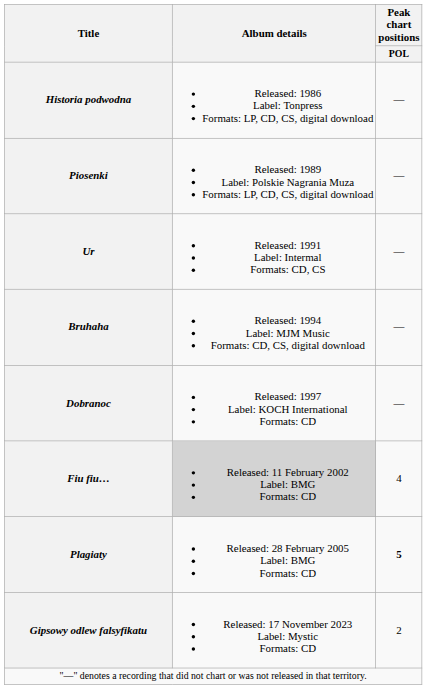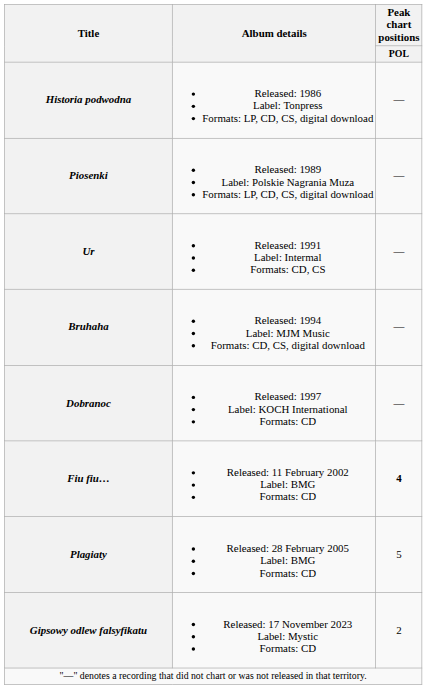Fiu fiu… | Album details: lightgrey background -> no background
Fiu fiu… | Peak chart positions / POL: normal -> bold
Plagiaty | Peak chart positions / POL: bold -> normal
